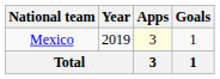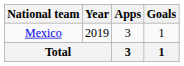Mexico | Apps: lightyellow background -> no background
